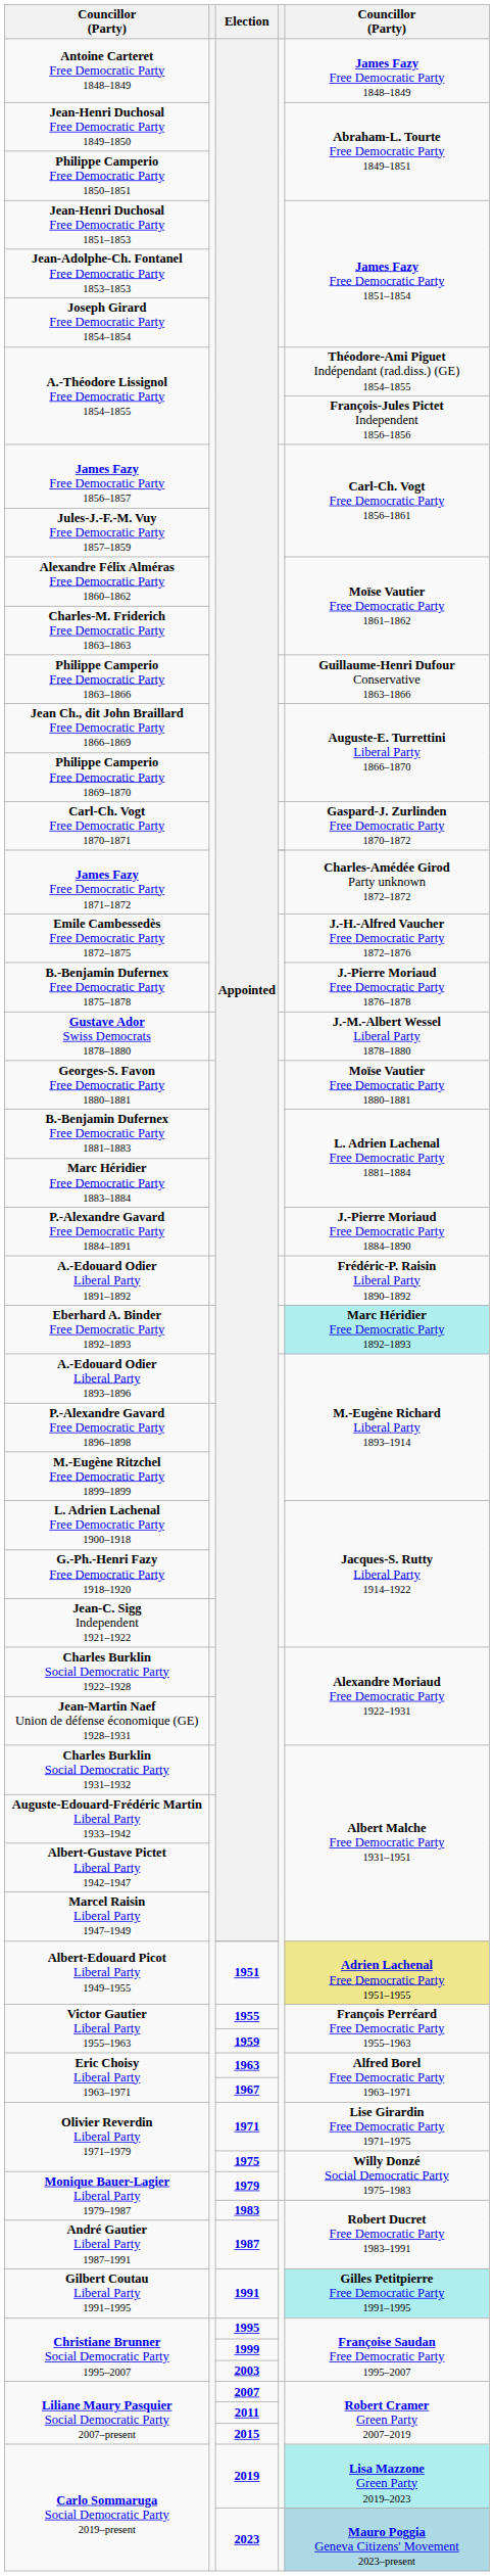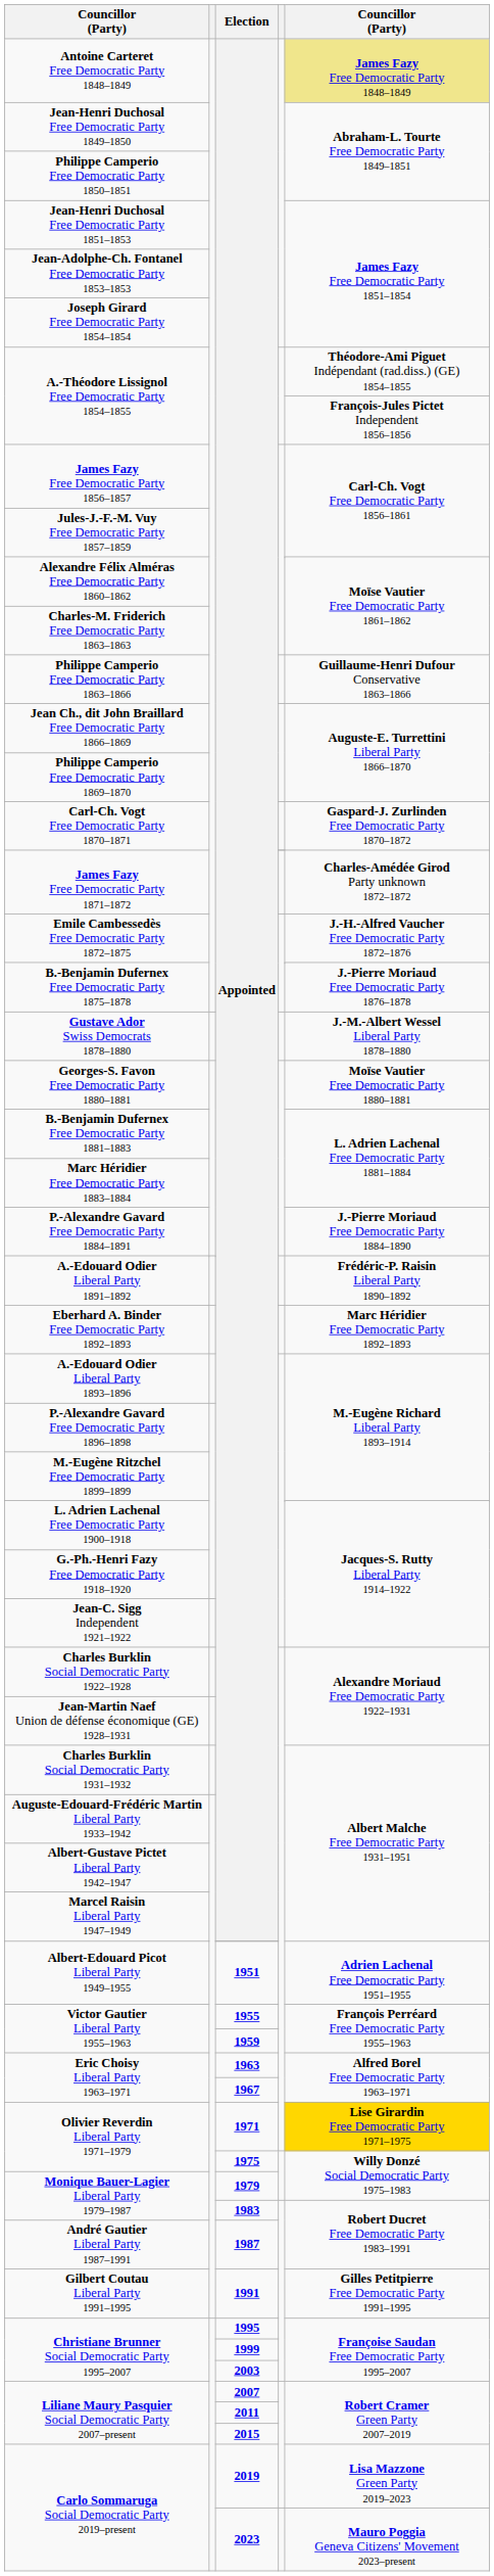Antoine Carteret Free Democratic Party 1848–1849 | column 5: no background -> khaki background
Eberhard A. Binder Free Democratic Party 1892–1893 | column 5: paleturquoise background -> no background
Albert-Edouard Picot Liberal Party 1949–1955 / 1951 | column 5: khaki background -> no background
Olivier Reverdin Liberal Party 1971–1979 / 1971 | column 5: no background -> gold background
Gilbert Coutau Liberal Party 1991–1995 | column 5: paleturquoise background -> no background
Carlo Sommaruga Social Democratic Party 2019–present / 2019 | column 5: paleturquoise background -> no background
Carlo Sommaruga Social Democratic Party 2019–present / 2023 | column 5: lightblue background -> no background
